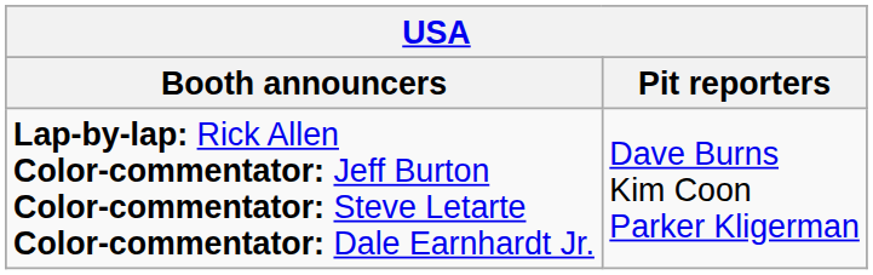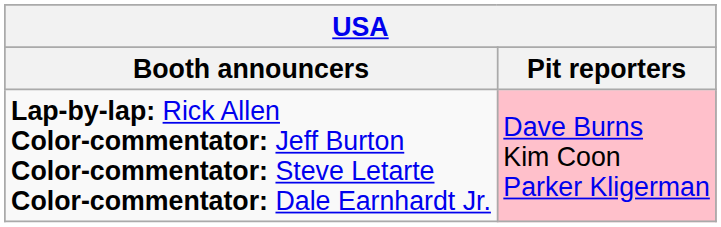row 3 | Pit reporters: no background -> pink background
